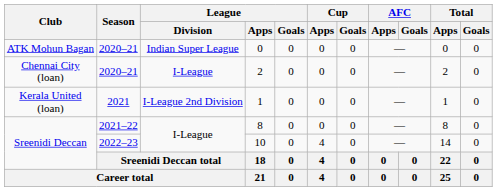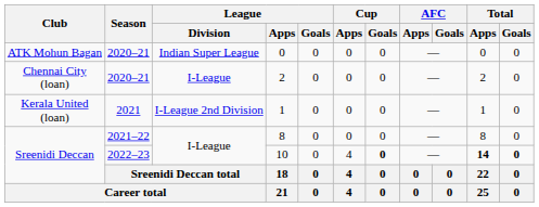10 | Cup / Goals: normal -> bold
10 | Total / Apps: normal -> bold
10 | Total / Goals: normal -> bold
